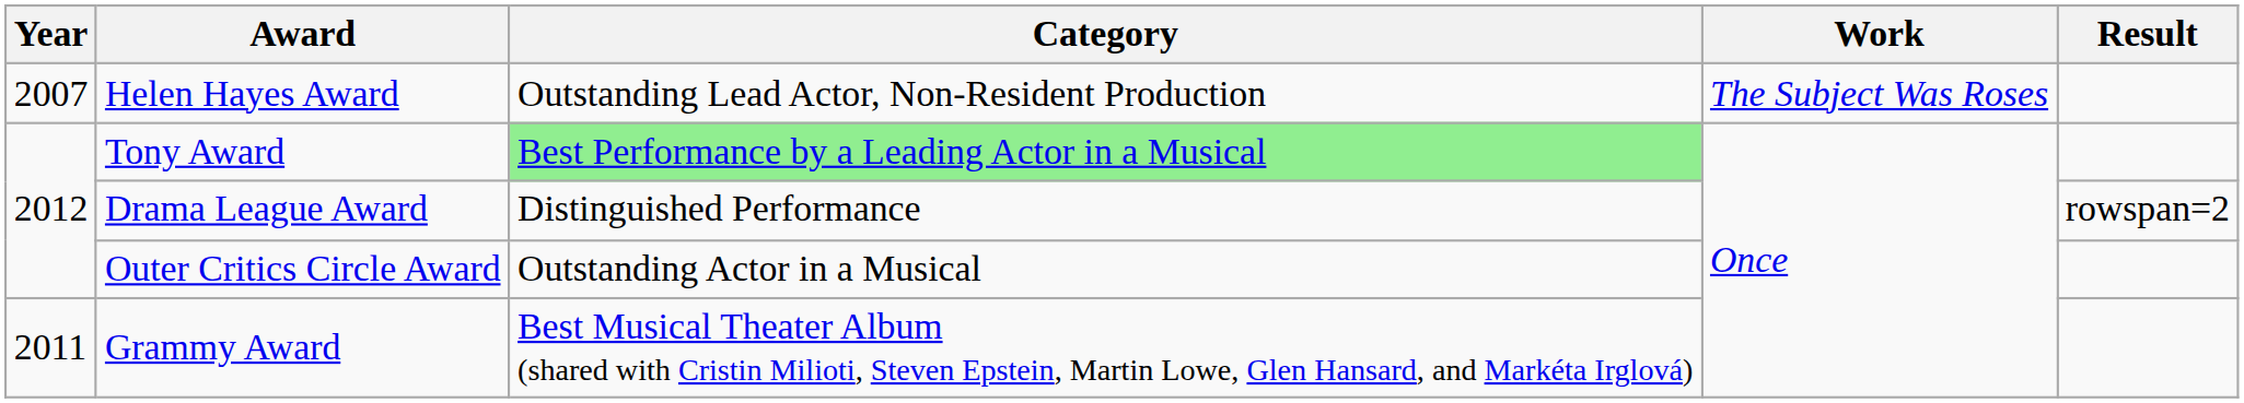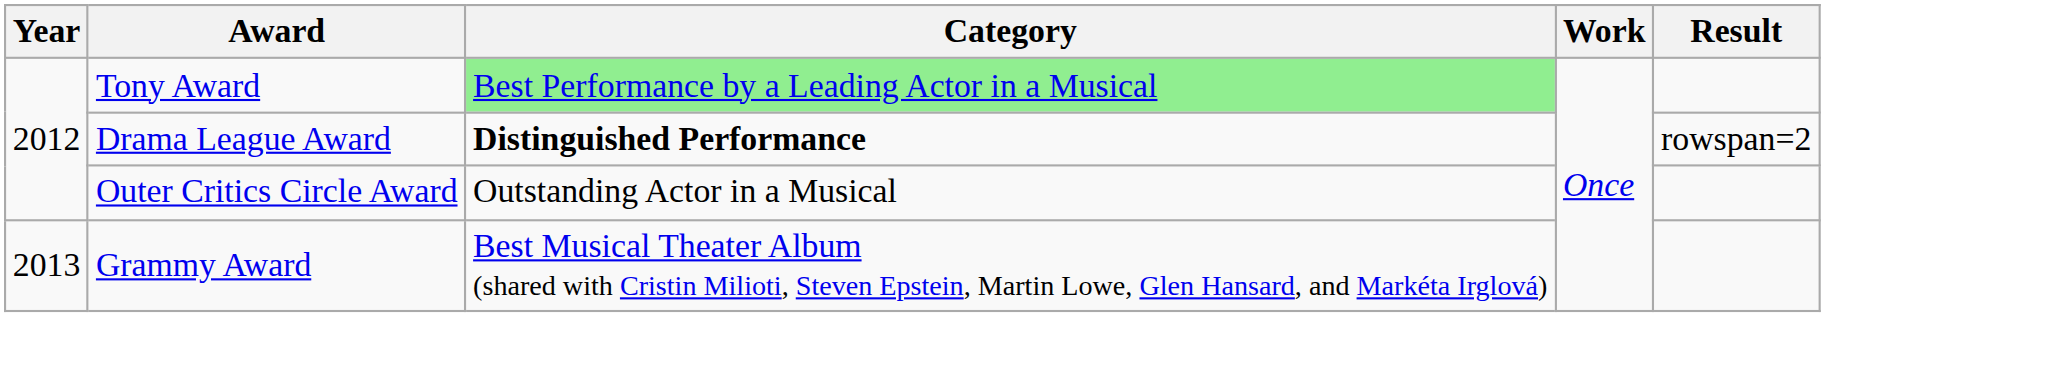- row: 2007 | Helen Hayes Award | Outstanding Lead Actor, Non-Resident Production | The Subject Was Roses
Drama League Award | Category: normal -> bold
Grammy Award | Year: 2011 -> 2013
